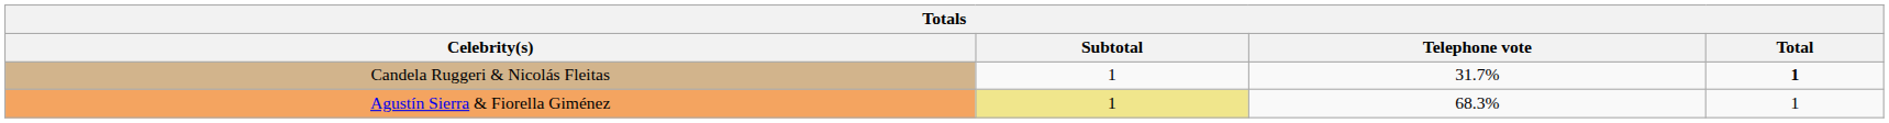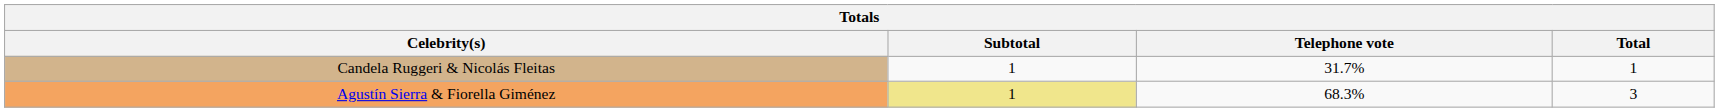Candela Ruggeri & Nicolás Fleitas | Total: bold -> normal
Agustín Sierra & Fiorella Giménez | Total: 1 -> 3
